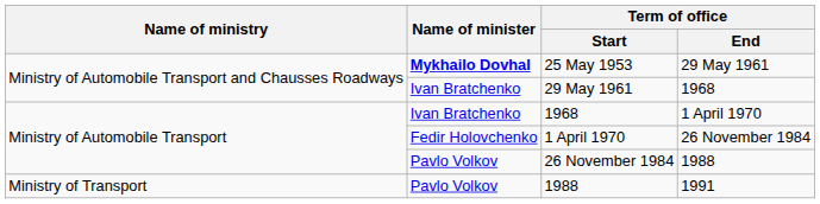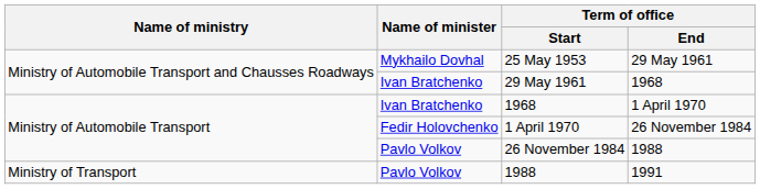25 May 1953 | Name of minister: bold -> normal
